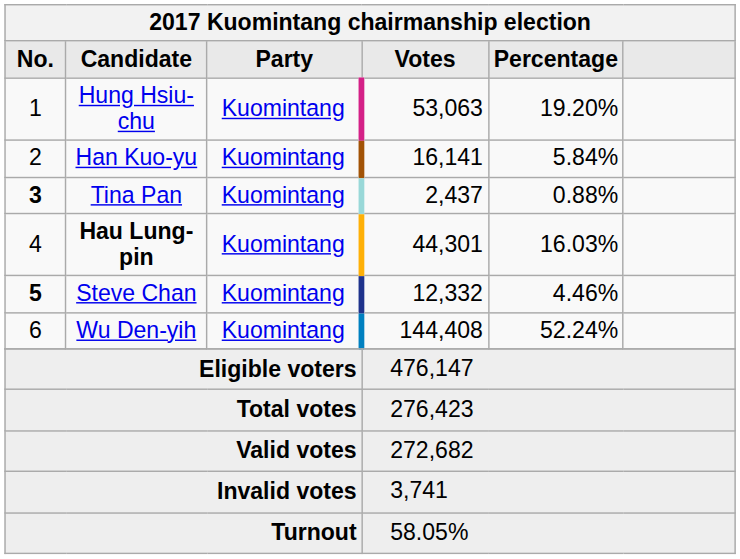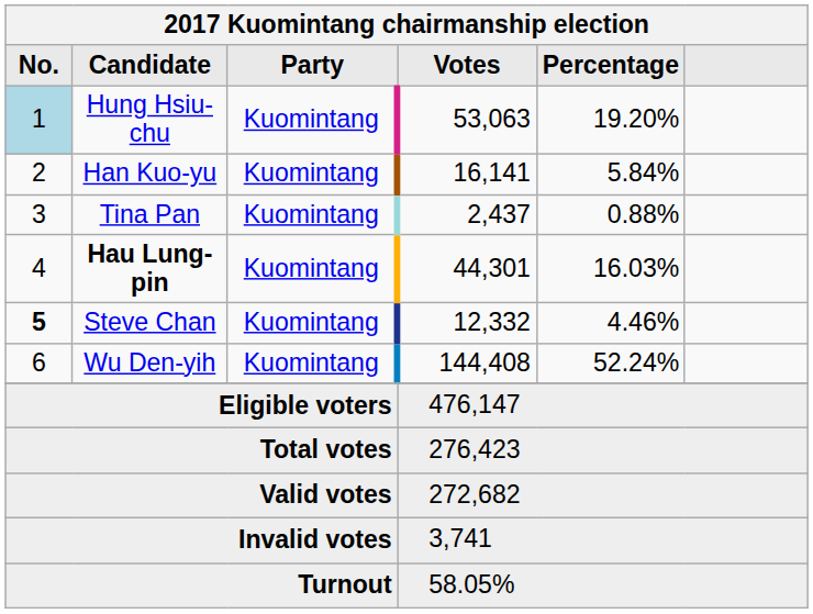Hung Hsiu-chu | No.: no background -> lightblue background
Tina Pan | No.: bold -> normal
